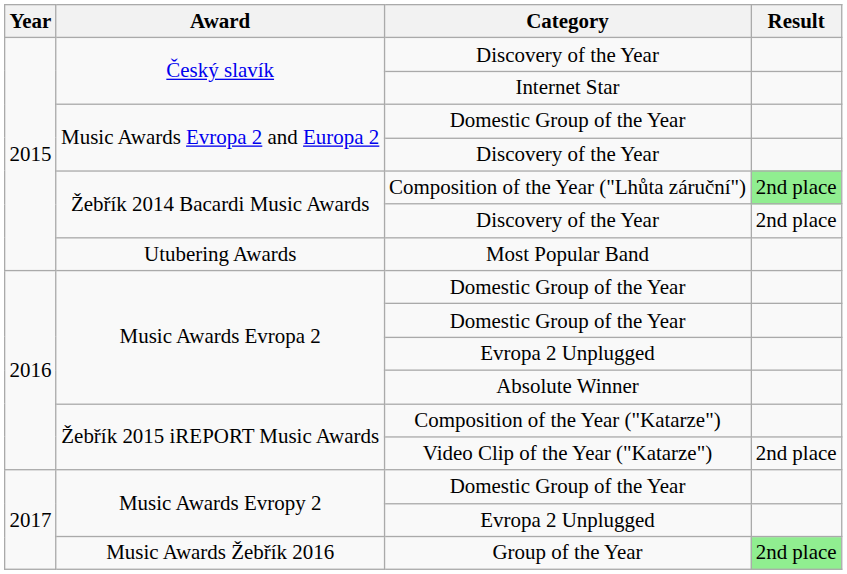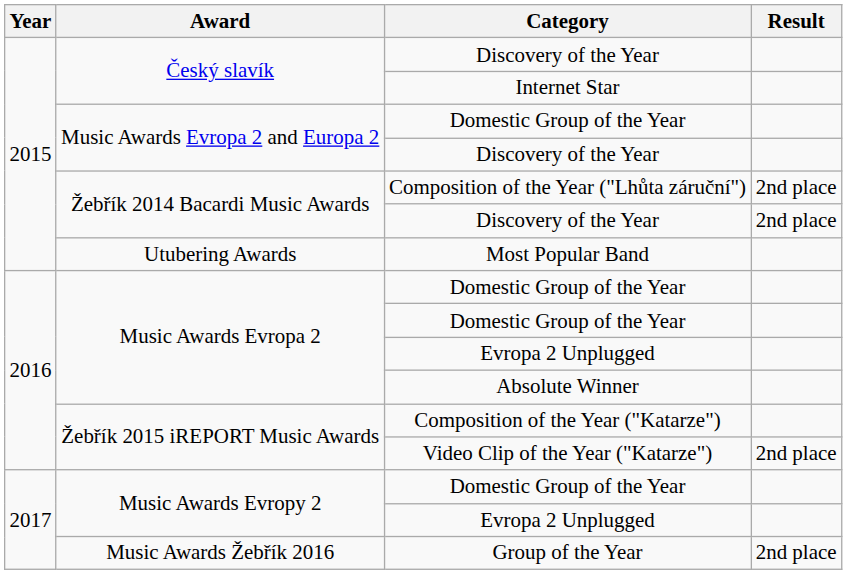Composition of the Year ("Lhůta záruční") | Result: lightgreen background -> no background
Group of the Year | Result: lightgreen background -> no background
